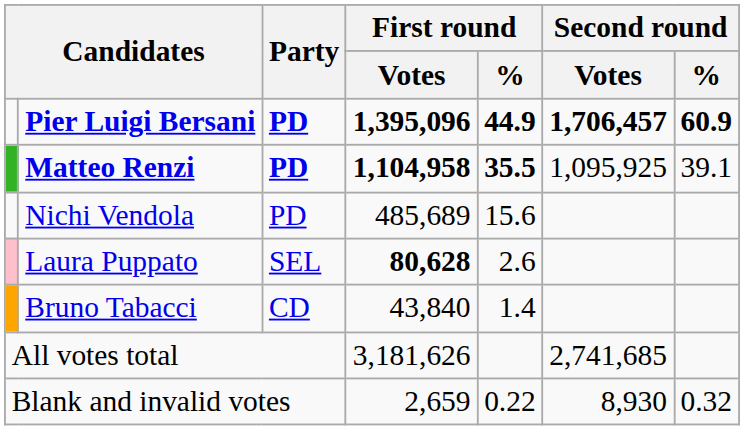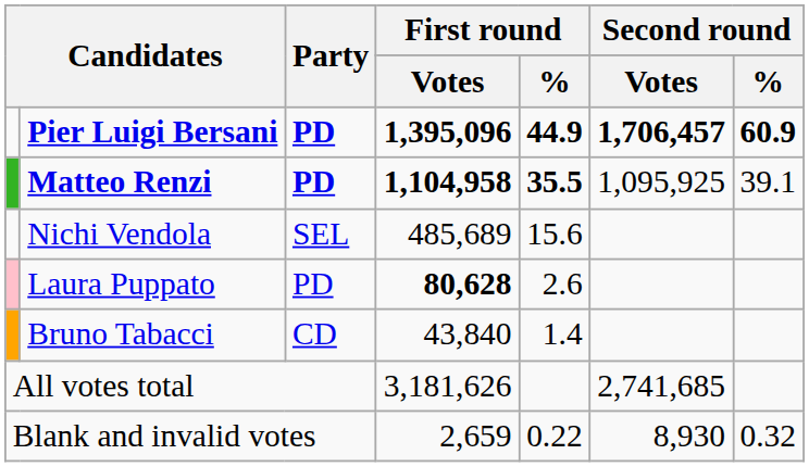Nichi Vendola | Party: PD -> SEL
Laura Puppato | Party: SEL -> PD
